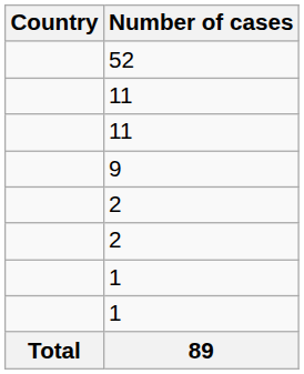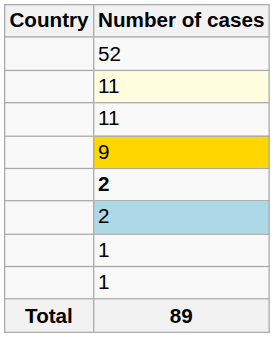row 3 | Number of cases: no background -> lightyellow background
row 5 | Number of cases: no background -> gold background
row 6 | Number of cases: normal -> bold
row 7 | Number of cases: no background -> lightblue background
